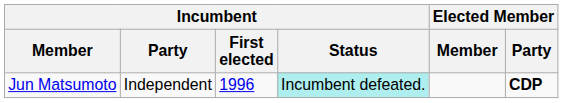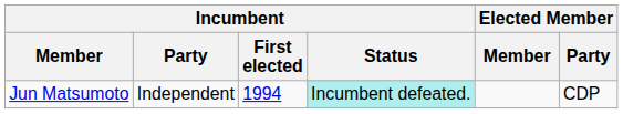Jun Matsumoto | Incumbent / First elected: 1996 -> 1994
Jun Matsumoto | Elected Member / Party: bold -> normal
